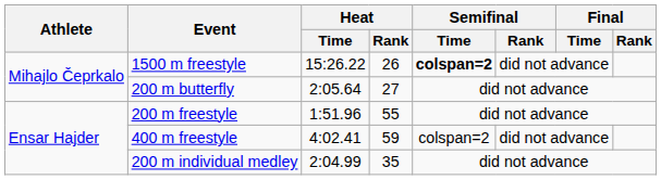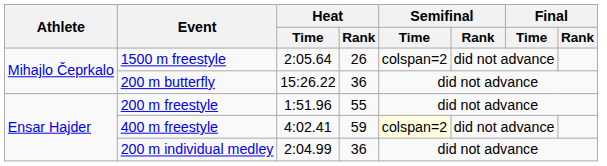1500 m freestyle | Heat / Time: 15:26.22 -> 2:05.64
1500 m freestyle | Semifinal / Time: bold -> normal
200 m butterfly | Heat / Time: 2:05.64 -> 15:26.22
200 m butterfly | Heat / Rank: 27 -> 36
400 m freestyle | Semifinal / Time: no background -> lightyellow background
200 m individual medley | Heat / Rank: 35 -> 36
